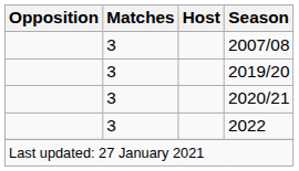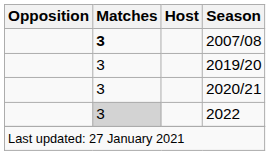2007/08 | Matches: normal -> bold
2022 | Matches: no background -> lightgrey background
